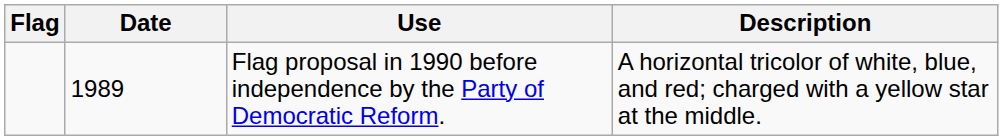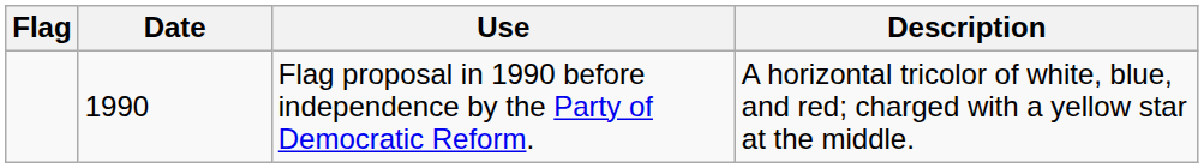row 2 | Date: 1989 -> 1990
